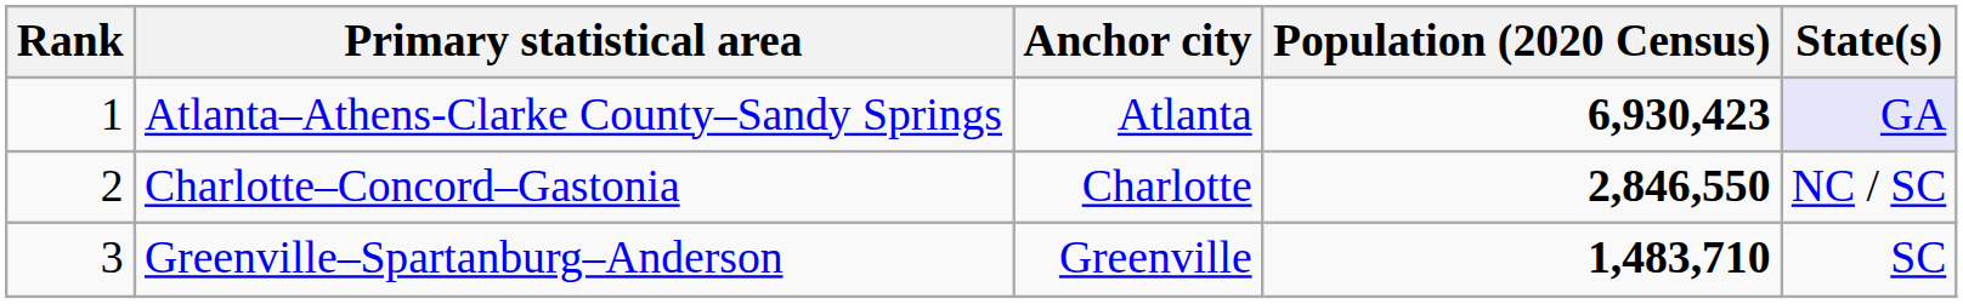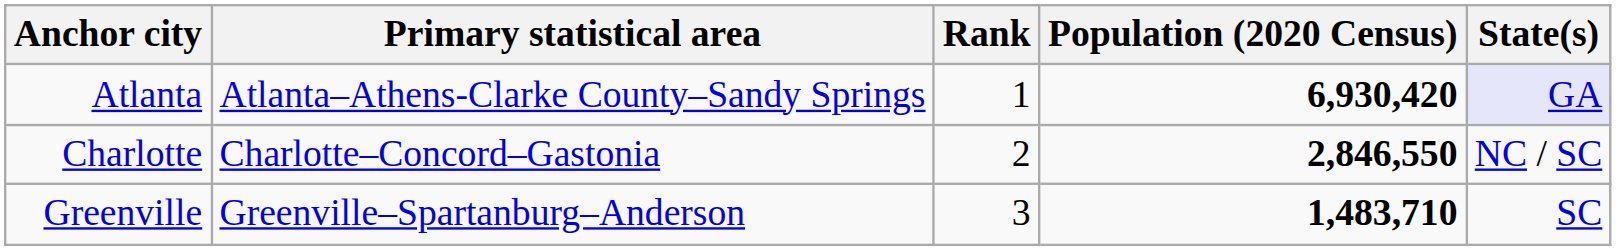columns swapped: Rank <-> Anchor city
Atlanta–Athens-Clarke County–Sandy Springs | Population (2020 Census): 6,930,423 -> 6,930,420
